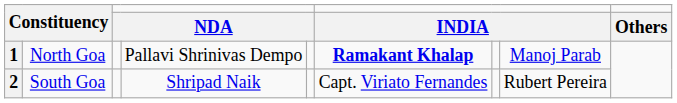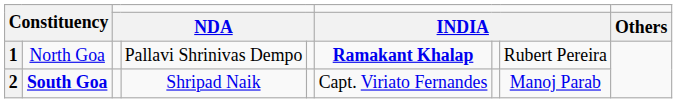1 | column 8: Manoj Parab -> Rubert Pereira
2 | column 2: normal -> bold
2 | column 8: Rubert Pereira -> Manoj Parab
